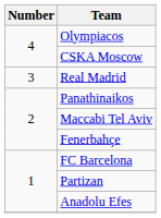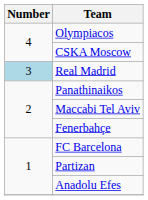Real Madrid | Number: no background -> lightblue background
